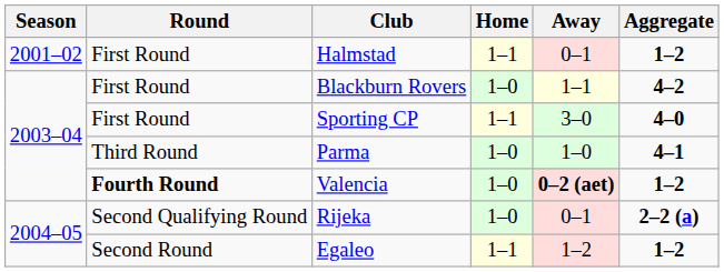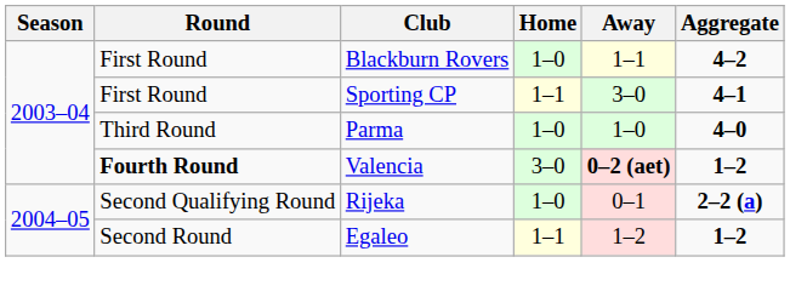- row: 2001–02 | First Round | Halmstad | 1–1 | 0–1 | 1–2
Sporting CP | Aggregate: 4–0 -> 4–1
Parma | Aggregate: 4–1 -> 4–0
Valencia | Home: 1–0 -> 3–0
